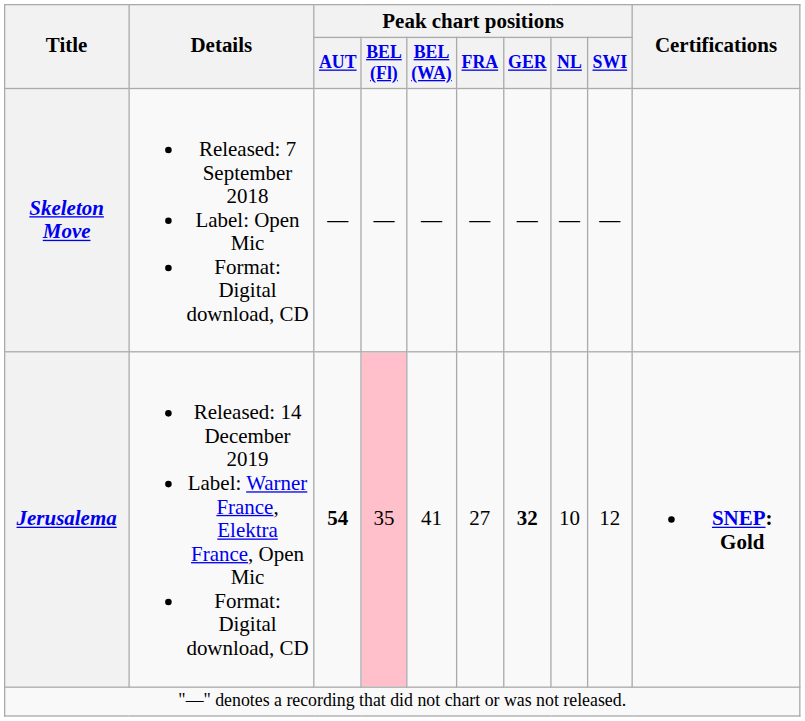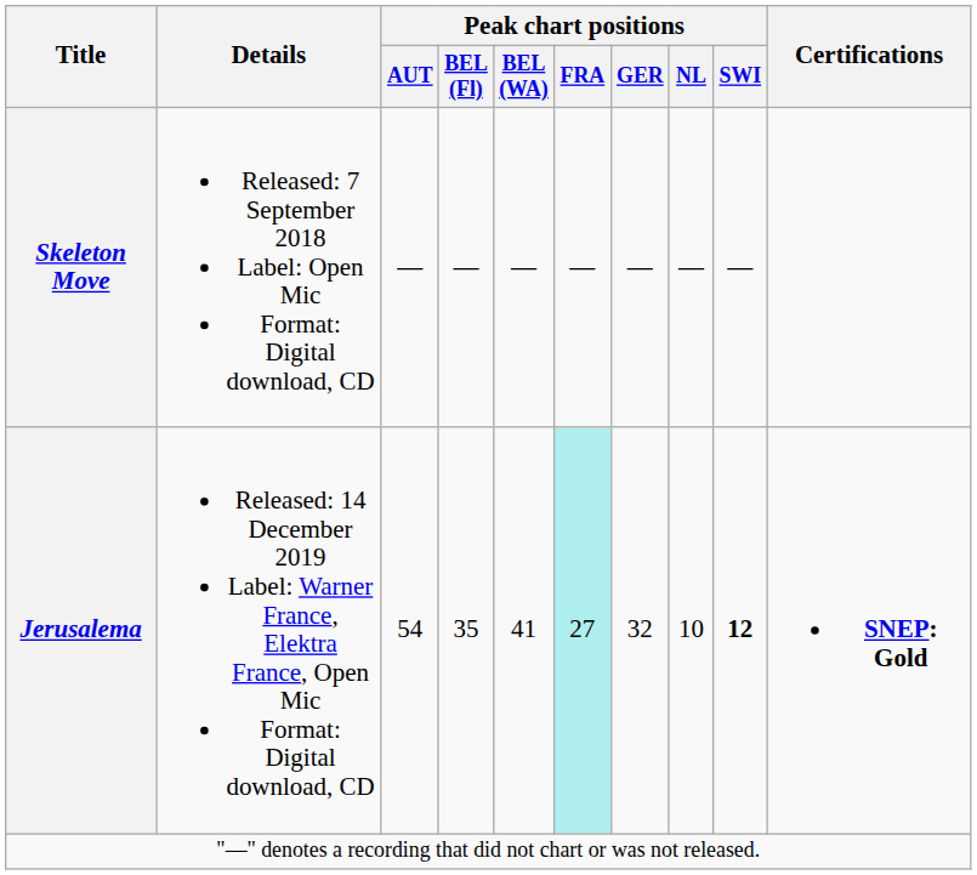Jerusalema | Peak chart positions / AUT: bold -> normal
Jerusalema | Peak chart positions / BEL (Fl): pink background -> no background
Jerusalema | Peak chart positions / FRA: no background -> paleturquoise background
Jerusalema | Peak chart positions / GER: bold -> normal
Jerusalema | Peak chart positions / SWI: normal -> bold
